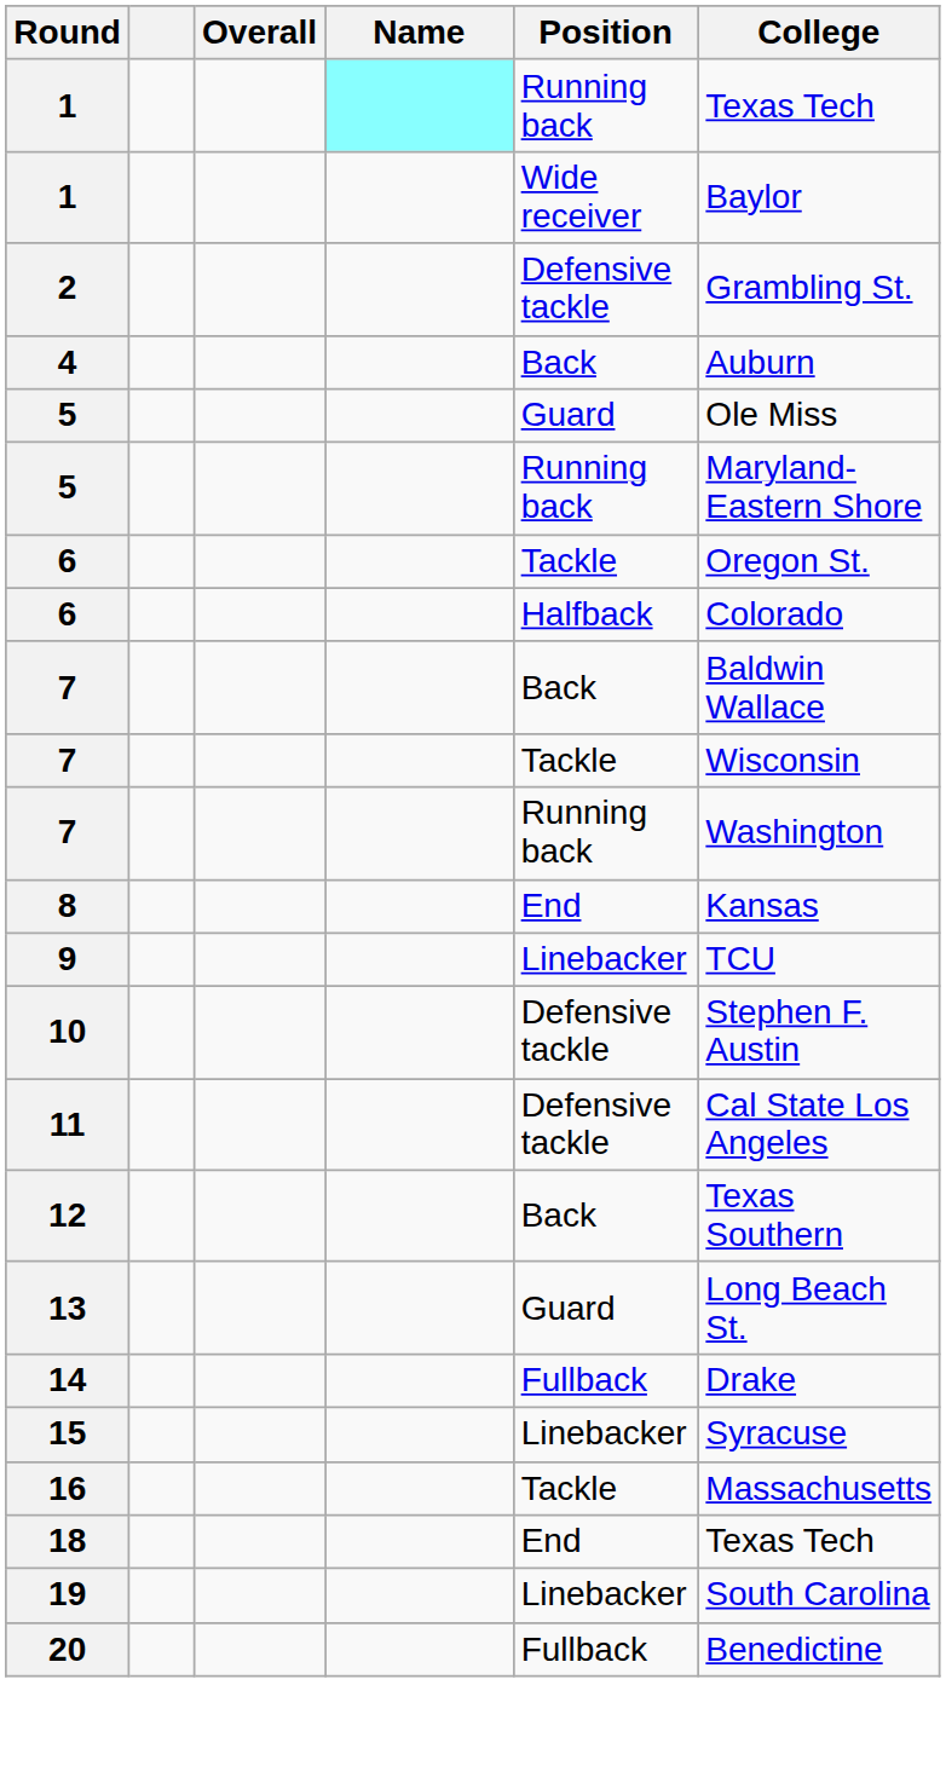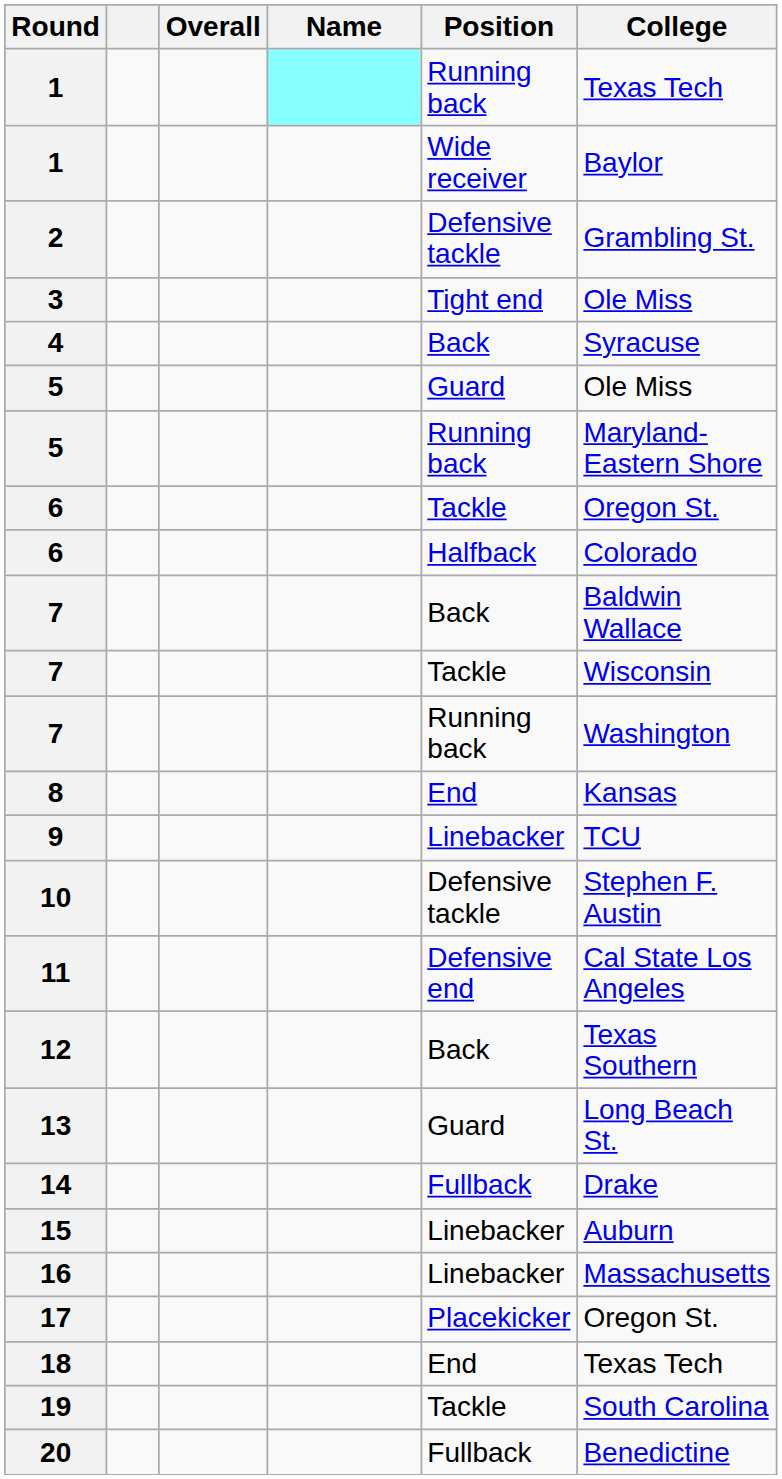+ row: 3 | Tight end | Ole Miss
4 | College: Auburn -> Syracuse
11 | Position: Defensive tackle -> Defensive end
15 | College: Syracuse -> Auburn
16 | Position: Tackle -> Linebacker
+ row: 17 | Placekicker | Oregon St.
19 | Position: Linebacker -> Tackle
